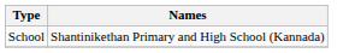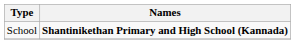School | Names: normal -> bold
